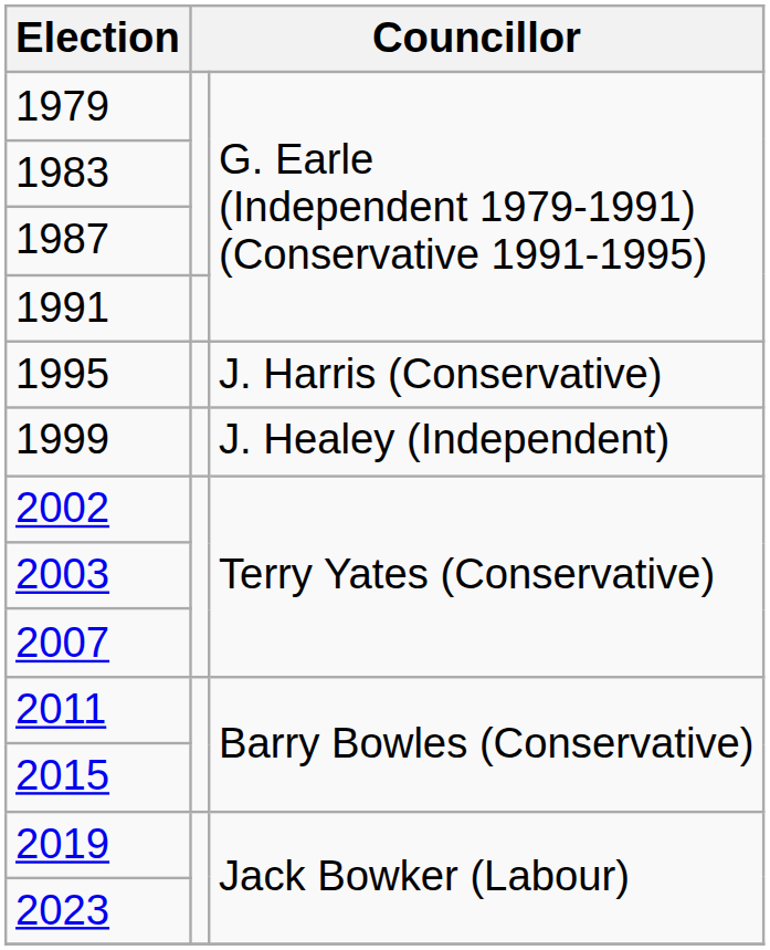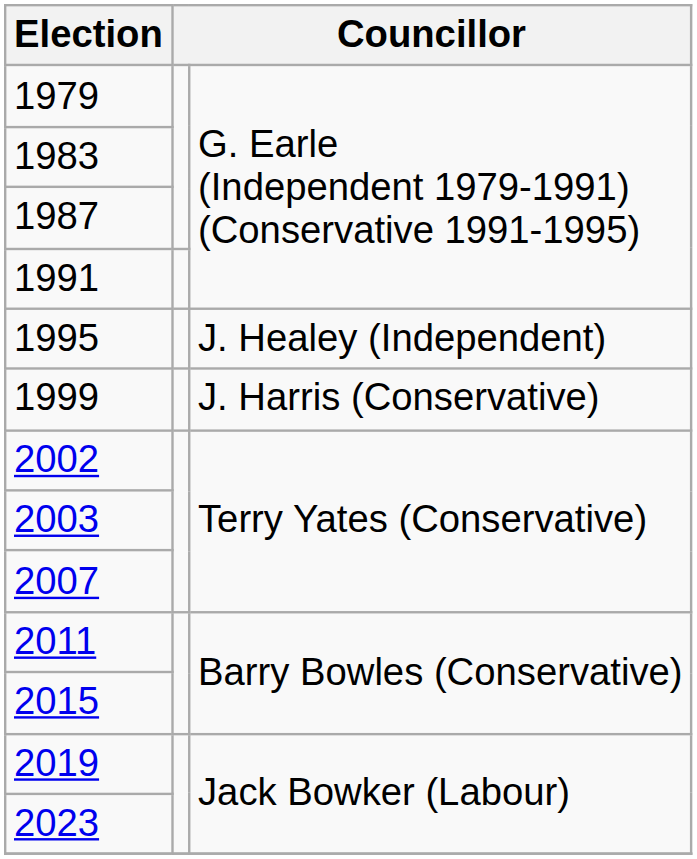1995 | column 3: J. Harris (Conservative) -> J. Healey (Independent)
1999 | column 3: J. Healey (Independent) -> J. Harris (Conservative)
